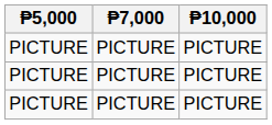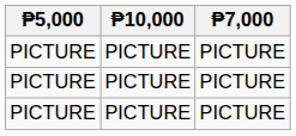columns swapped: ₱7,000 <-> ₱10,000
